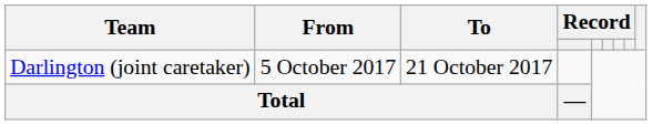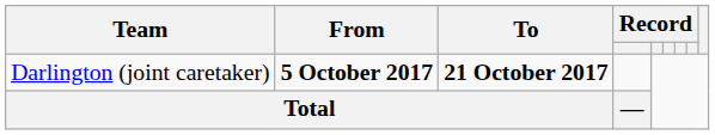Darlington (joint caretaker) | From: normal -> bold
Darlington (joint caretaker) | To: normal -> bold
